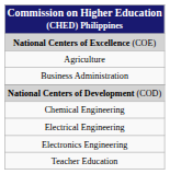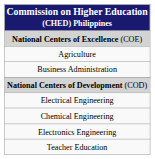row 6 | column 1: Chemical Engineering -> Electrical Engineering
row 7 | column 1: Electrical Engineering -> Chemical Engineering
